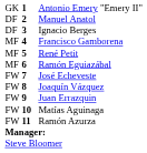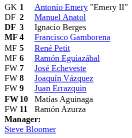Ignacio Berges | column 1: normal -> bold
Francisco Gamborena | column 1: normal -> bold
Matías Aguinaga | column 1: normal -> bold
